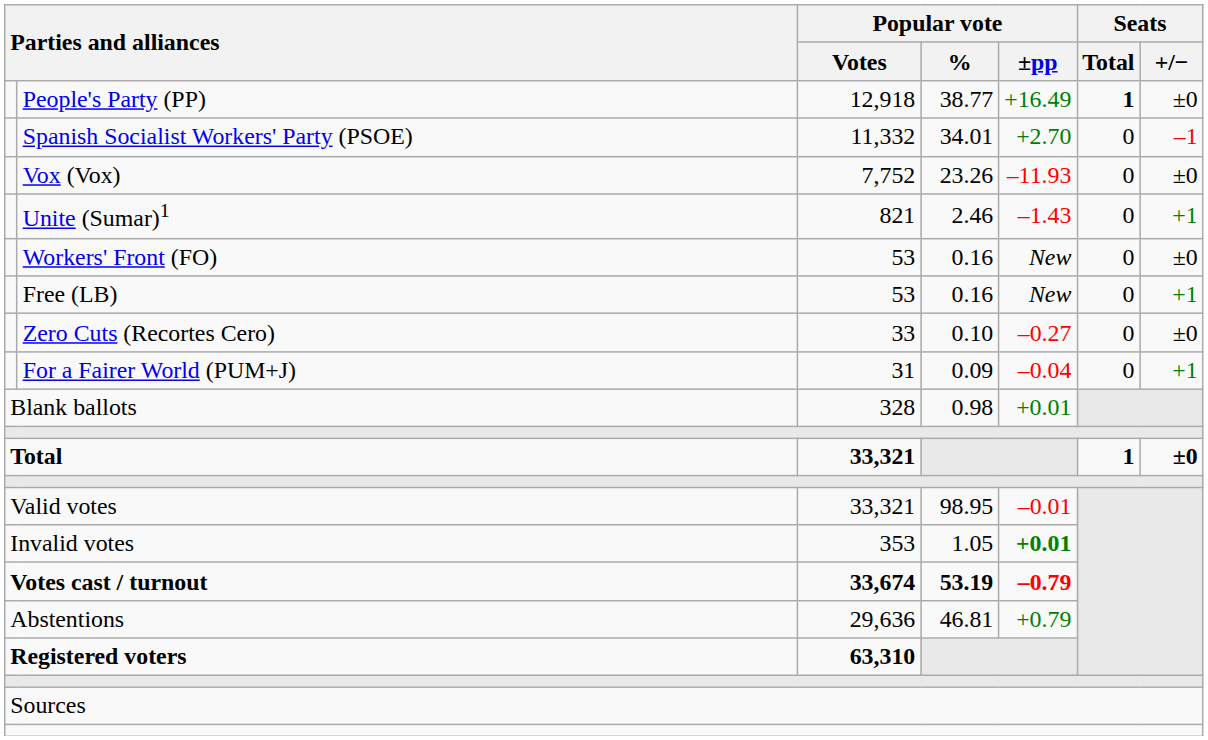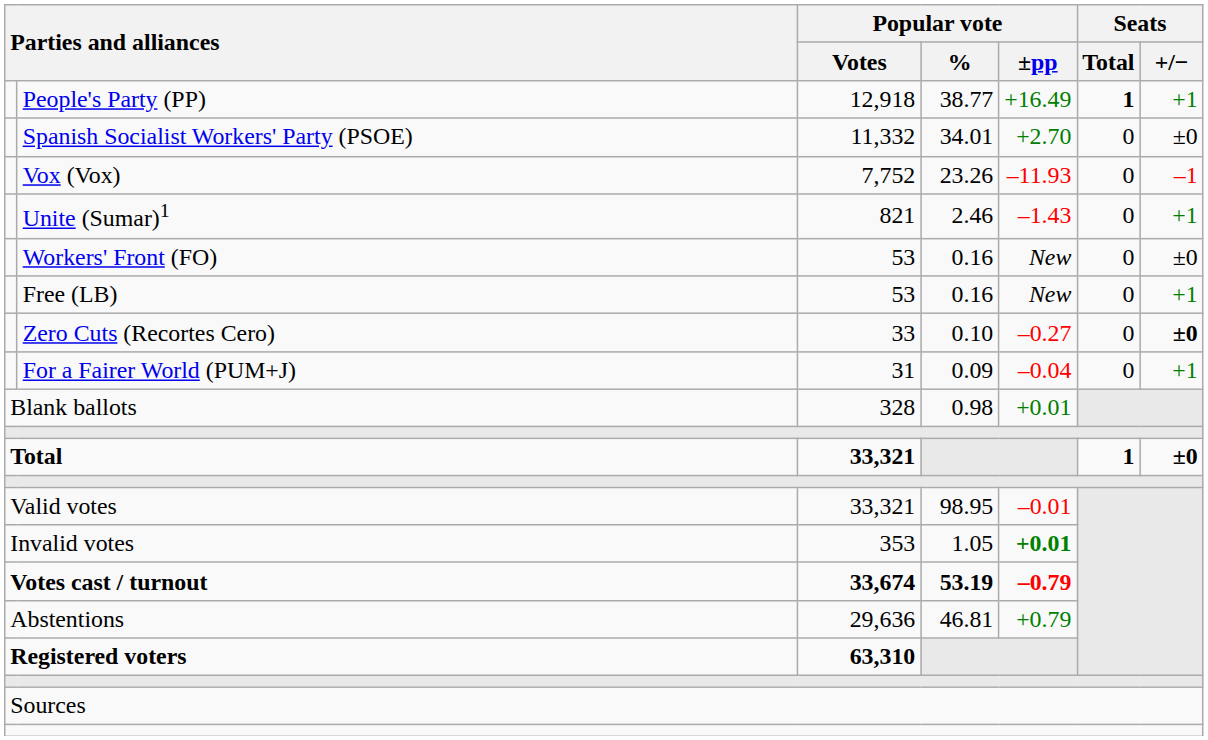People's Party (PP) | Seats / +/−: ±0 -> +1
Spanish Socialist Workers' Party (PSOE) | Seats / +/−: –1 -> ±0
Vox (Vox) | Seats / +/−: ±0 -> –1
Zero Cuts (Recortes Cero) | Seats / +/−: normal -> bold
